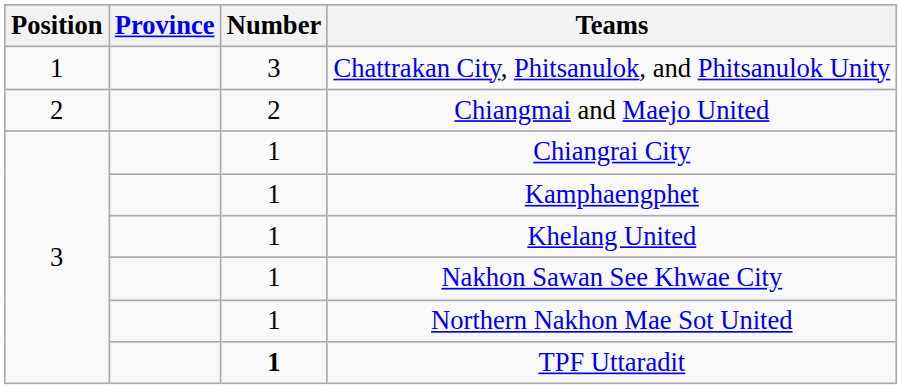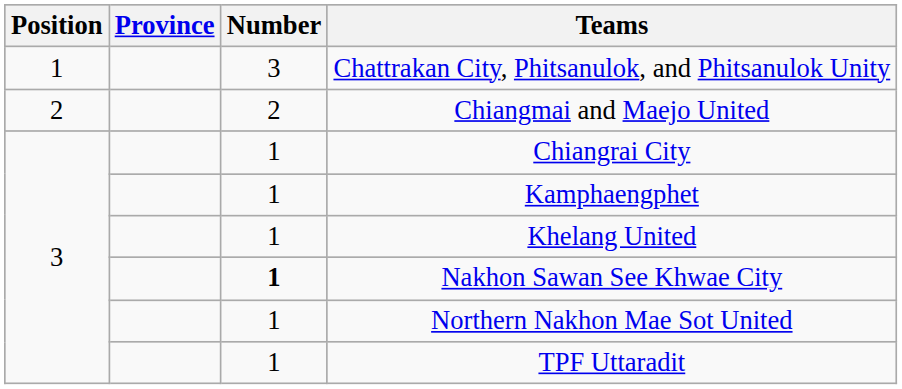Nakhon Sawan See Khwae City | Number: normal -> bold
TPF Uttaradit | Number: bold -> normal
